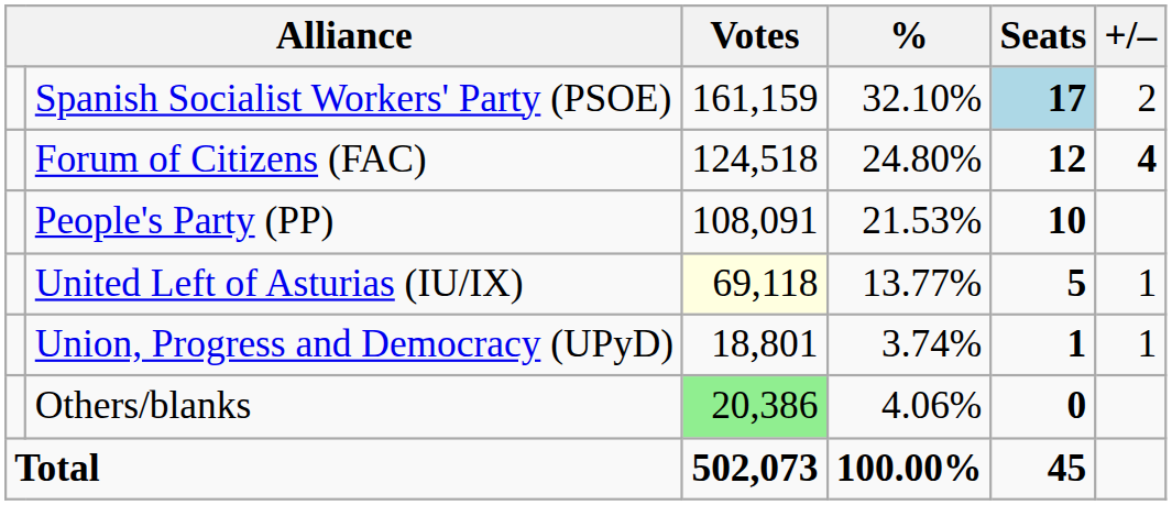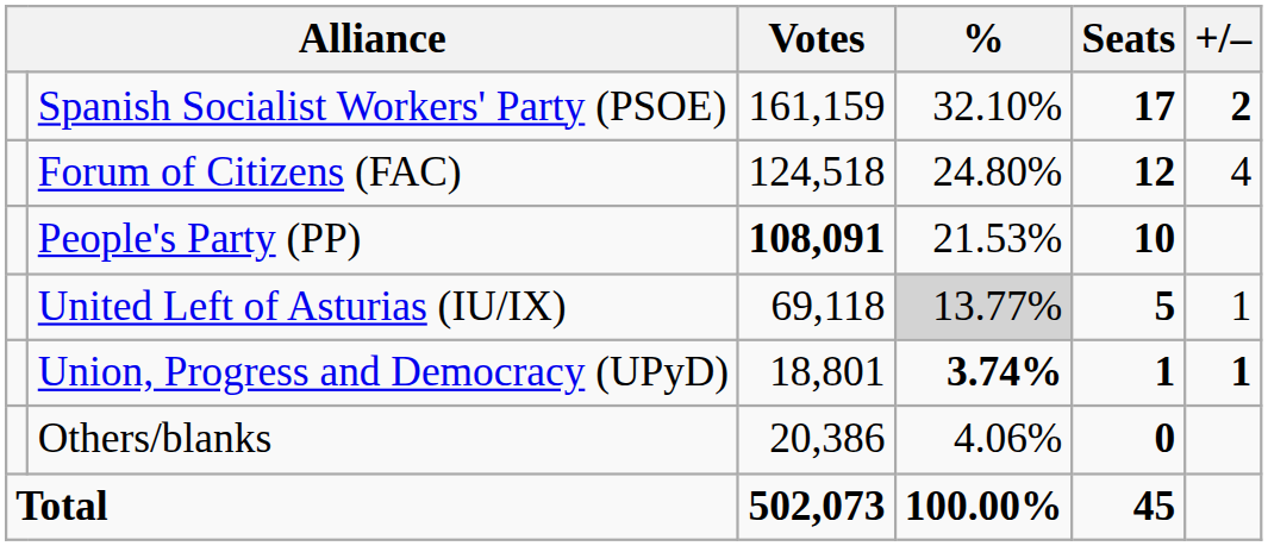Spanish Socialist Workers' Party (PSOE) | Seats: lightblue background -> no background
Spanish Socialist Workers' Party (PSOE) | +/–: normal -> bold
Forum of Citizens (FAC) | +/–: bold -> normal
People's Party (PP) | Votes: normal -> bold
United Left of Asturias (IU/IX) | Votes: lightyellow background -> no background
United Left of Asturias (IU/IX) | %: no background -> lightgrey background
Union, Progress and Democracy (UPyD) | %: normal -> bold
Union, Progress and Democracy (UPyD) | +/–: normal -> bold
Others/blanks | Votes: lightgreen background -> no background
